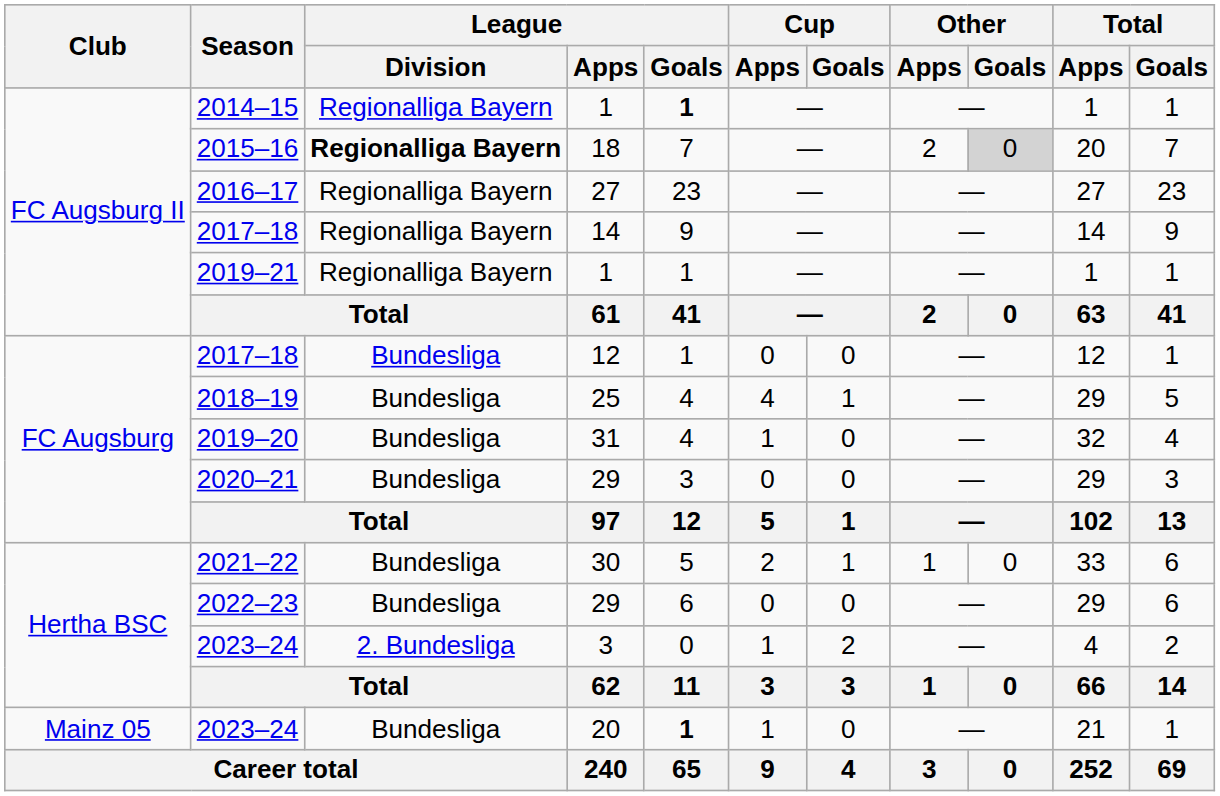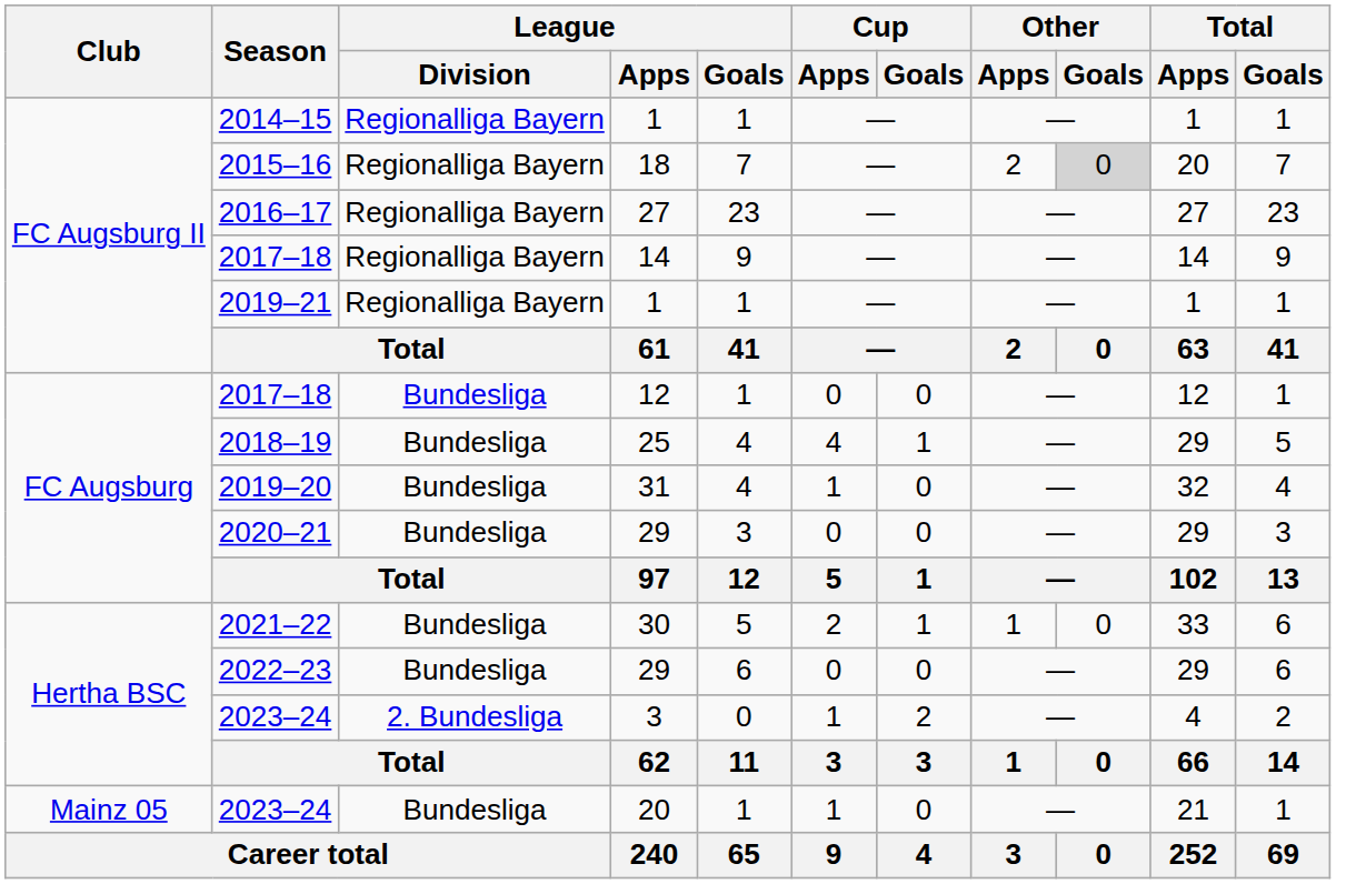2014–15 | League / Goals: bold -> normal
2015–16 | League / Division: bold -> normal
2023–24 / 20 | League / Goals: bold -> normal
